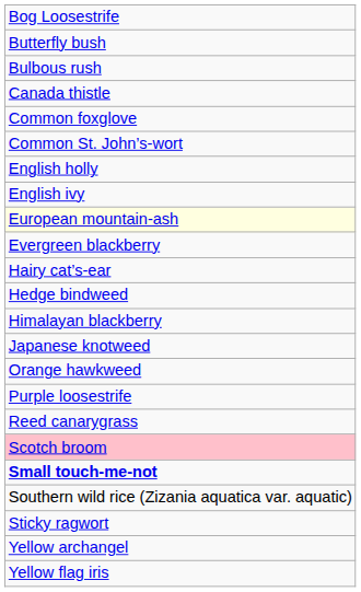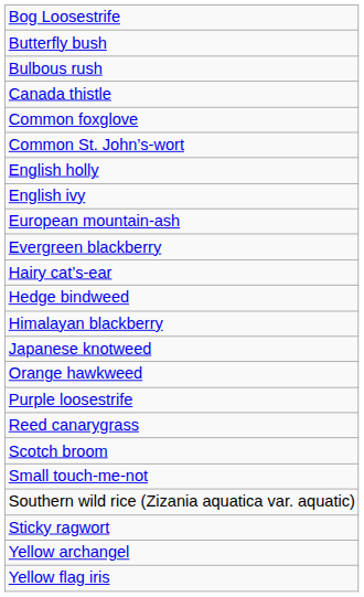row 9 | column 1: lightyellow background -> no background
row 18 | column 1: pink background -> no background
row 19 | column 1: bold -> normal
